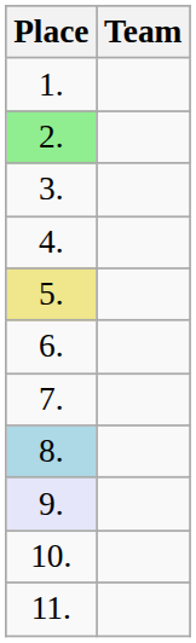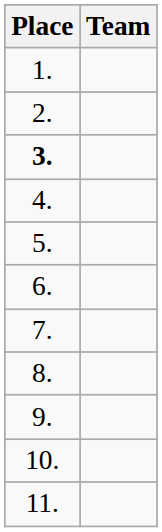2. | Place: lightgreen background -> no background
3. | Place: normal -> bold
5. | Place: khaki background -> no background
8. | Place: lightblue background -> no background
9. | Place: lavender background -> no background
